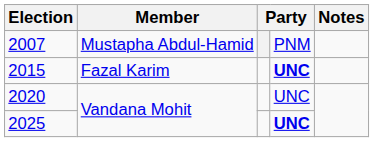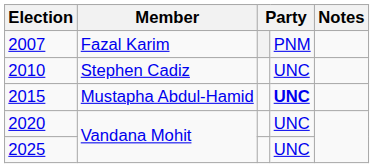2007 | Member: Mustapha Abdul-Hamid -> Fazal Karim
+ row: 2010 | Stephen Cadiz | UNC
2015 | Member: Fazal Karim -> Mustapha Abdul-Hamid
2025 | column 4: bold -> normal
